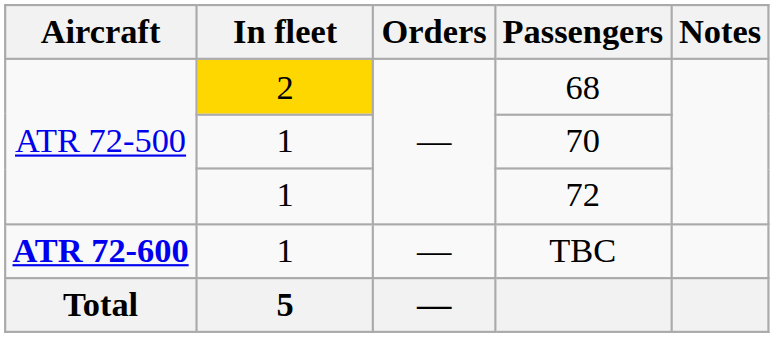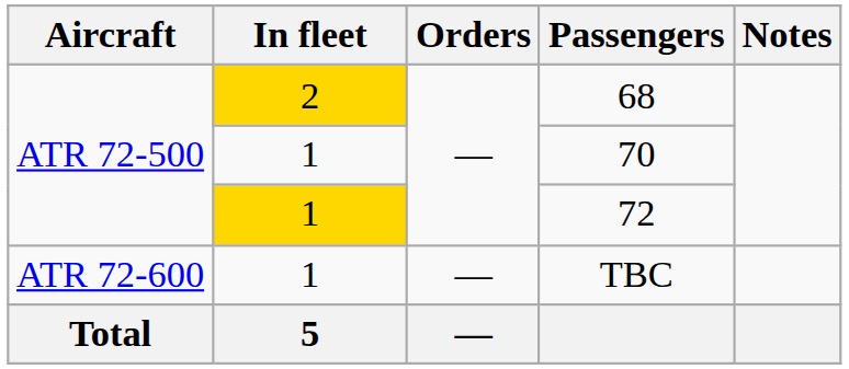72 | In fleet: no background -> gold background
TBC | Aircraft: bold -> normal
